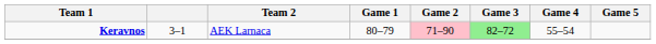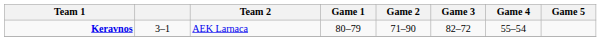Keravnos | Game 2: pink background -> no background
Keravnos | Game 3: lightgreen background -> no background
